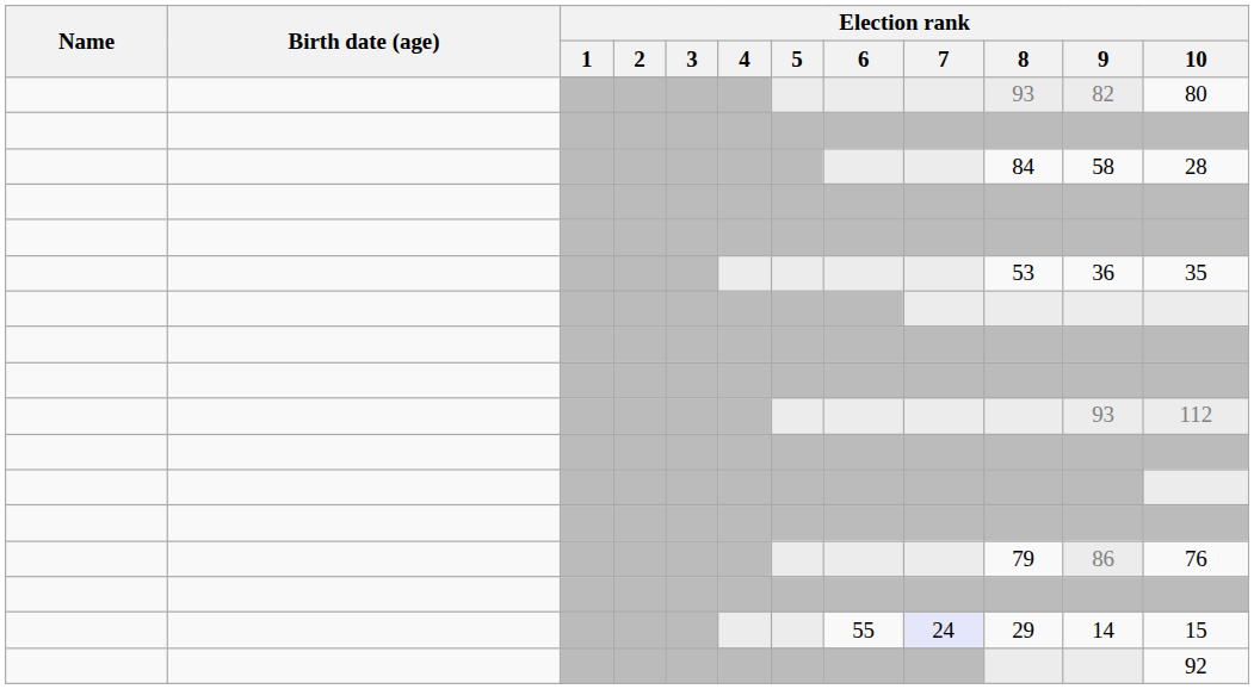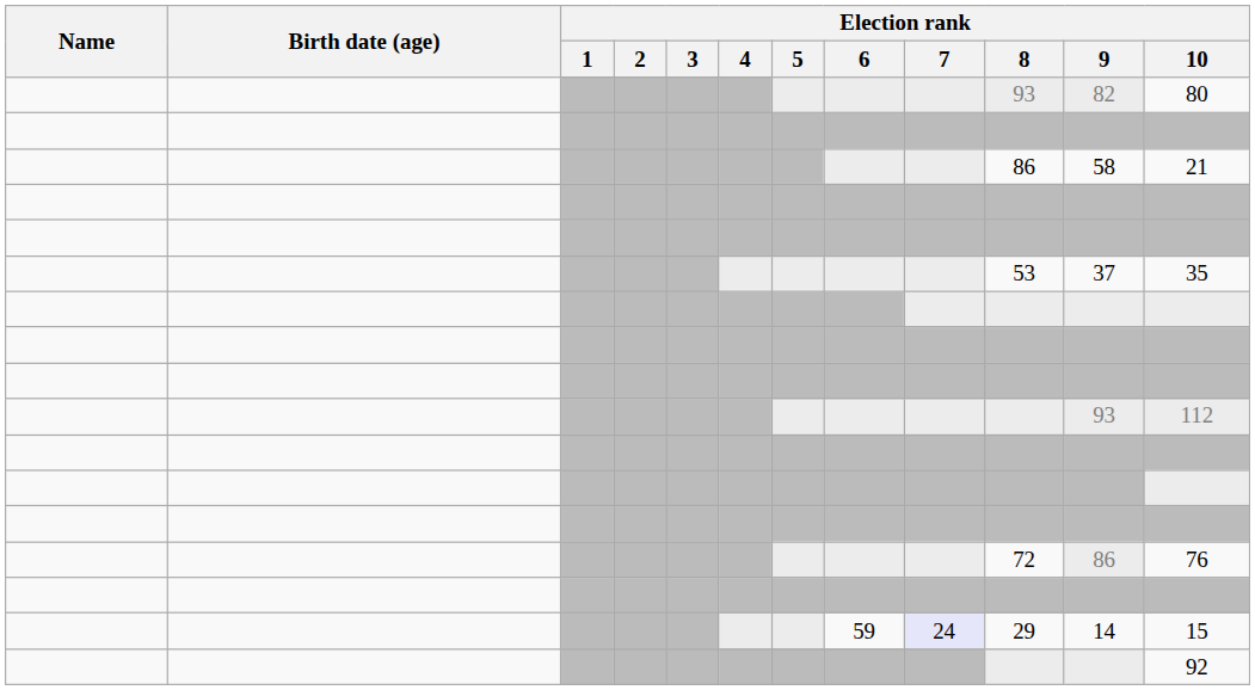row 5 | Election rank / 8: 84 -> 86
row 5 | Election rank / 10: 28 -> 21
row 8 | Election rank / 9: 36 -> 37
row 16 | Election rank / 8: 79 -> 72
row 18 | Election rank / 6: 55 -> 59
